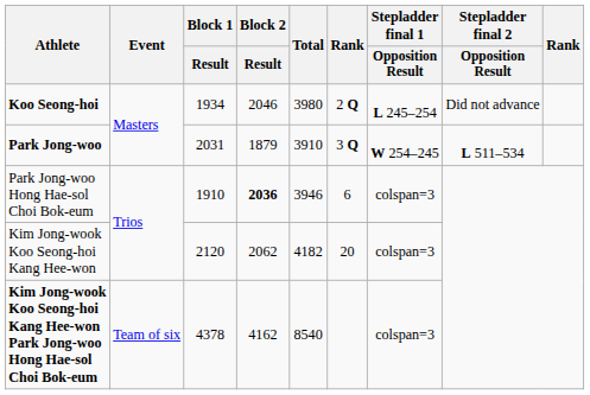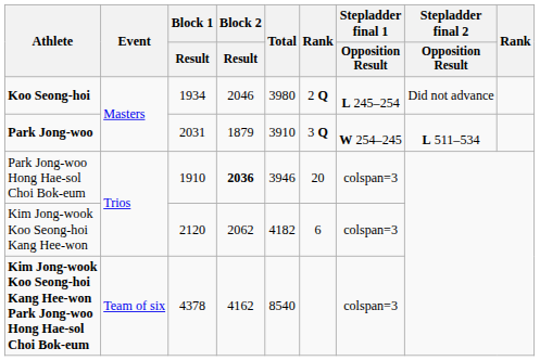Park Jong-woo Hong Hae-sol Choi Bok-eum | column 6: 6 -> 20
Kim Jong-wook Koo Seong-hoi Kang Hee-won | column 6: 20 -> 6
